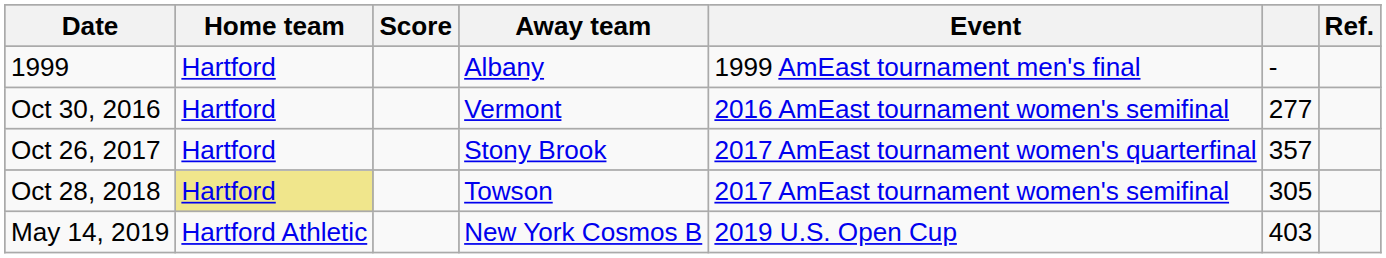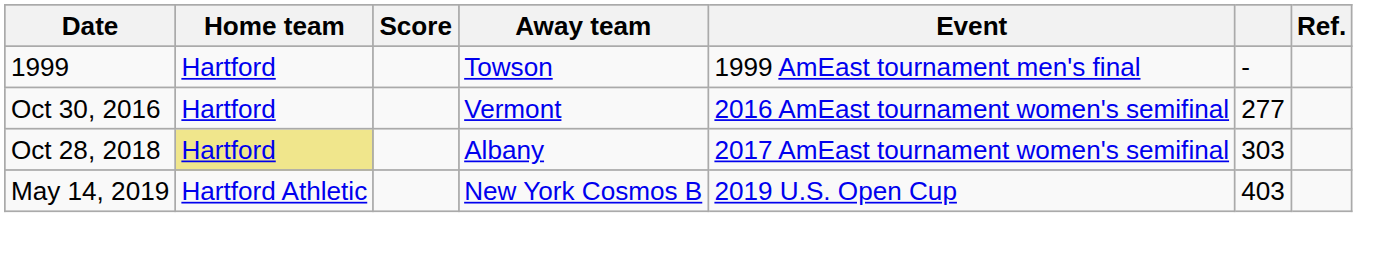1999 | Away team: Albany -> Towson
- row: Oct 26, 2017 | Hartford | Stony Brook | 2017 AmEast tournament women's quarterfinal | 357
Oct 28, 2018 | Away team: Towson -> Albany
Oct 28, 2018 | column 6: 305 -> 303
